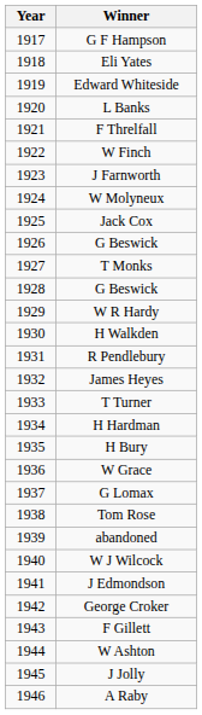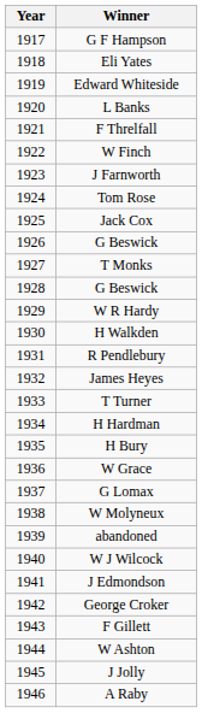row 9 | Winner: W Molyneux -> Tom Rose
row 23 | Winner: Tom Rose -> W Molyneux
